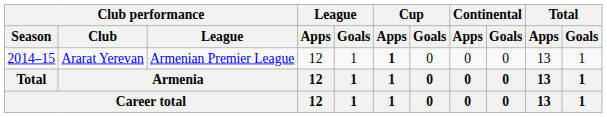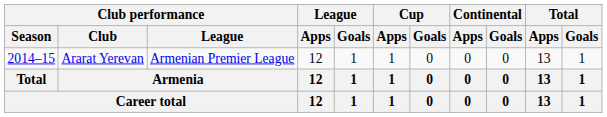Ararat Yerevan | Cup / Apps: bold -> normal
